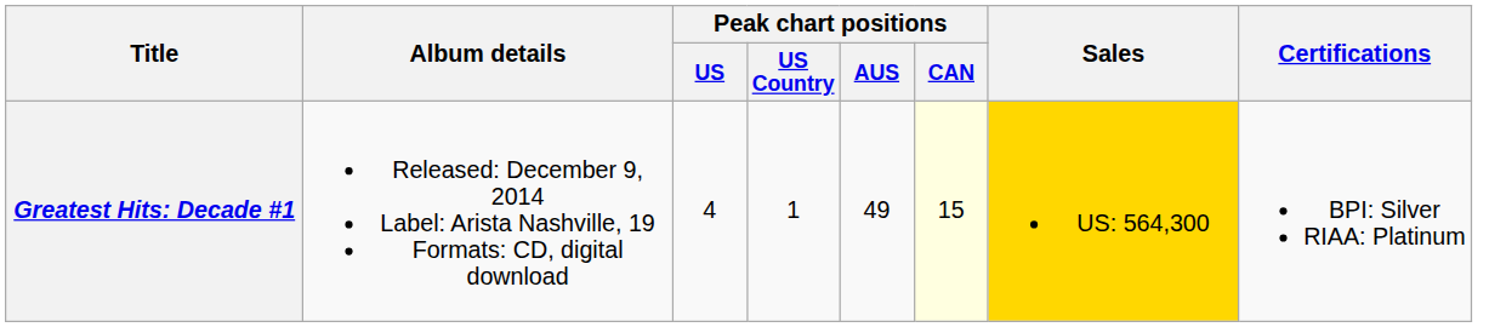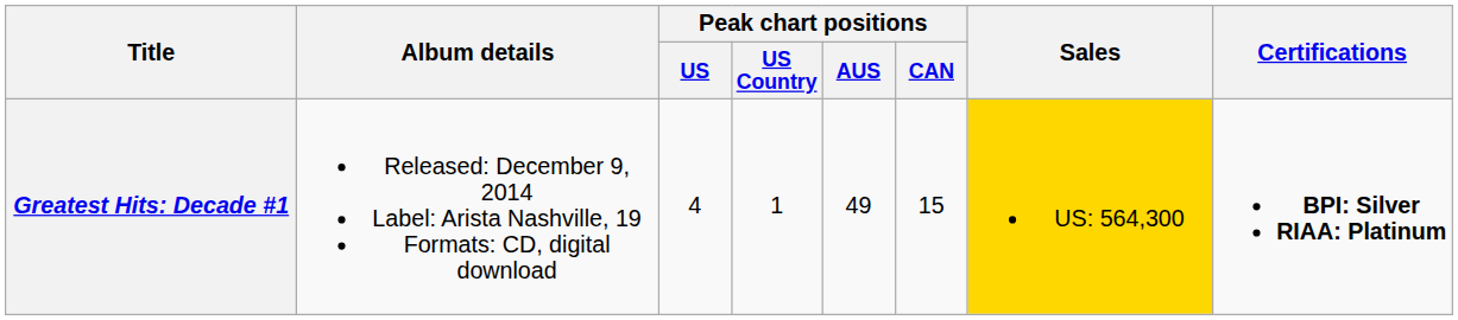Greatest Hits: Decade #1 | Peak chart positions / CAN: lightyellow background -> no background
Greatest Hits: Decade #1 | Certifications: normal -> bold
